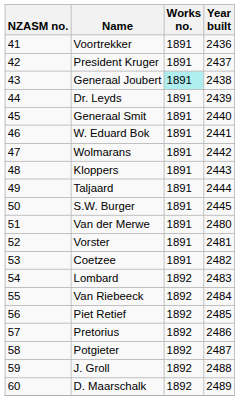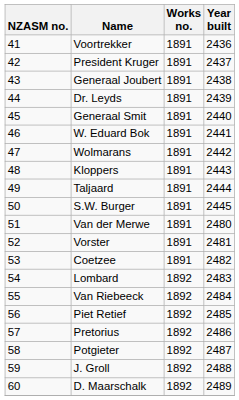Generaal Joubert | Works no.: paleturquoise background -> no background
